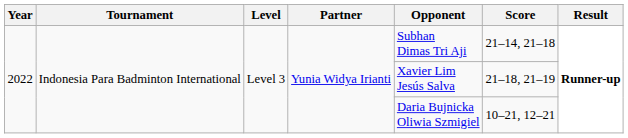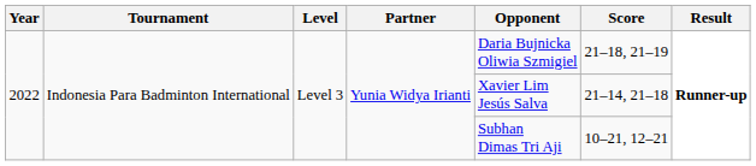row 2 | Opponent: Subhan Dimas Tri Aji -> Daria Bujnicka Oliwia Szmigiel
row 2 | Score: 21–14, 21–18 -> 21–18, 21–19
row 3 | Score: 21–18, 21–19 -> 21–14, 21–18
row 4 | Opponent: Daria Bujnicka Oliwia Szmigiel -> Subhan Dimas Tri Aji
